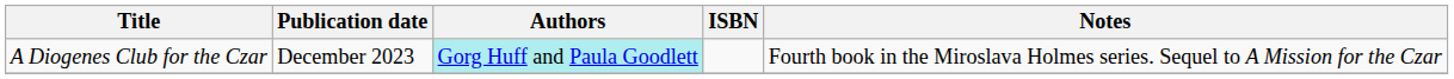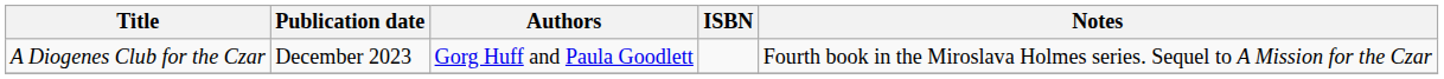A Diogenes Club for the Czar | Authors: paleturquoise background -> no background
